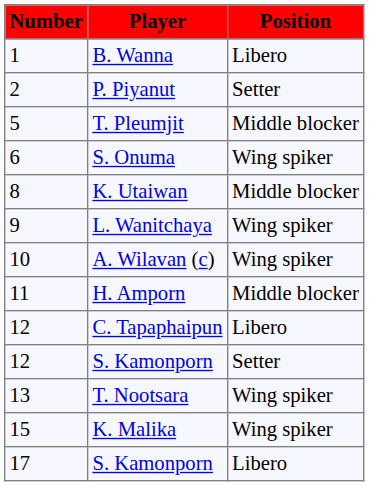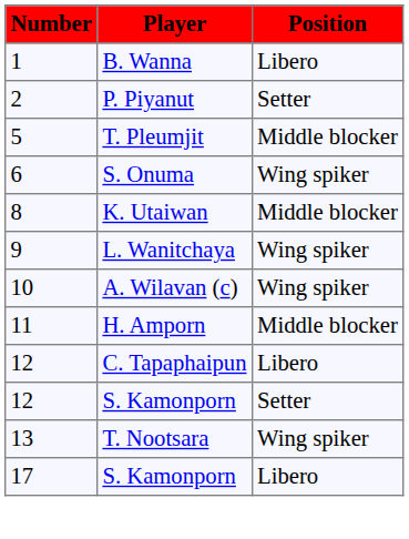- row: 15 | K. Malika | Wing spiker
